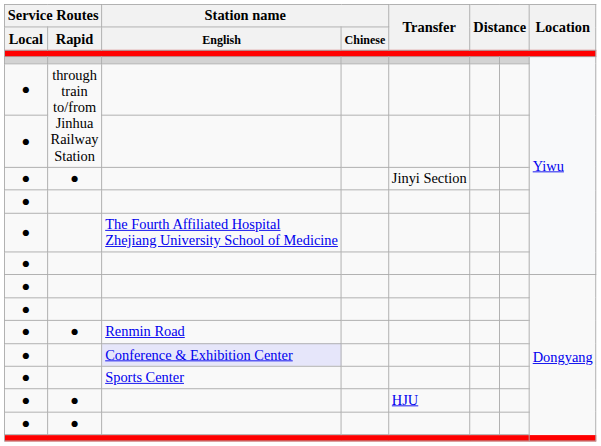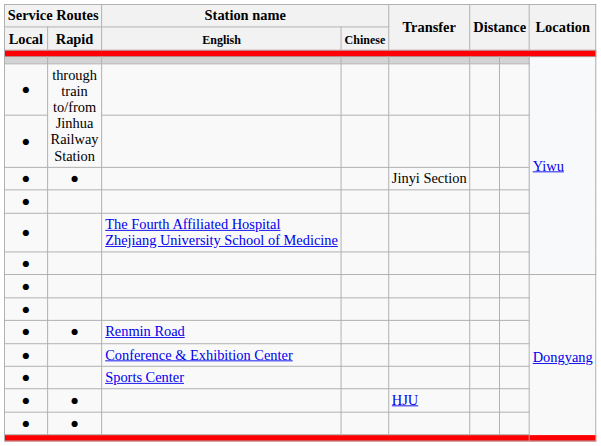Conference & Exhibition Center | Station name / English: lavender background -> no background
